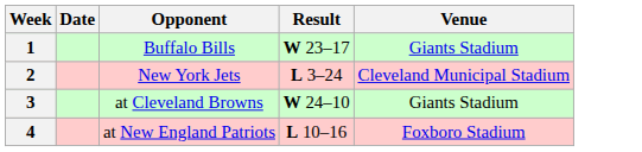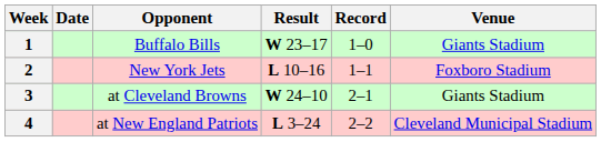+ column: Record | 1–0 | 1–1 | 2–1 | 2–2
2 | Result: L 3–24 -> L 10–16
2 | Venue: Cleveland Municipal Stadium -> Foxboro Stadium
4 | Result: L 10–16 -> L 3–24
4 | Venue: Foxboro Stadium -> Cleveland Municipal Stadium
